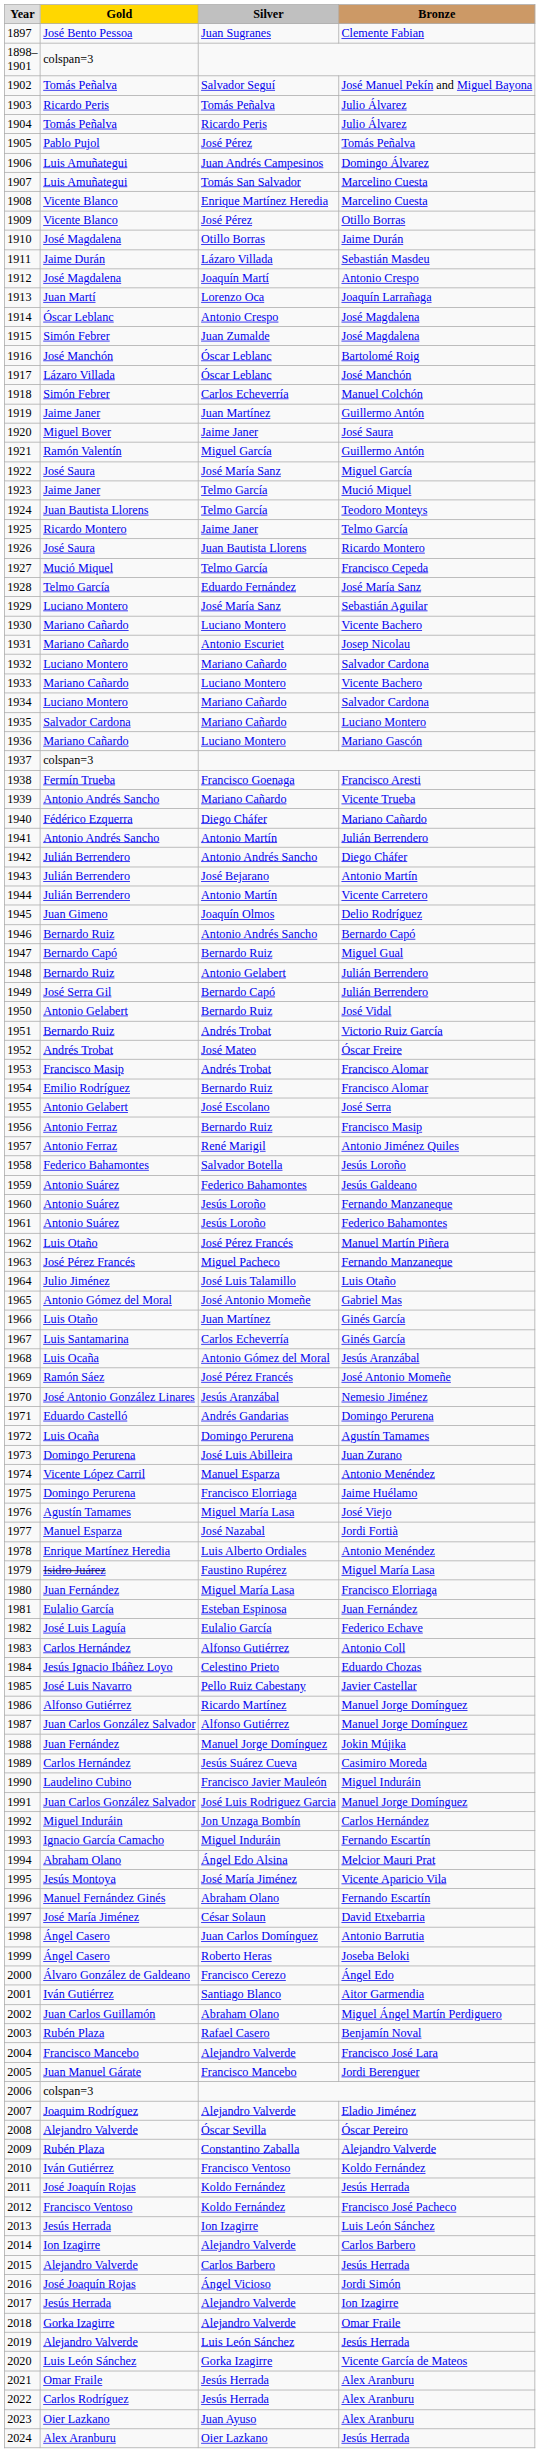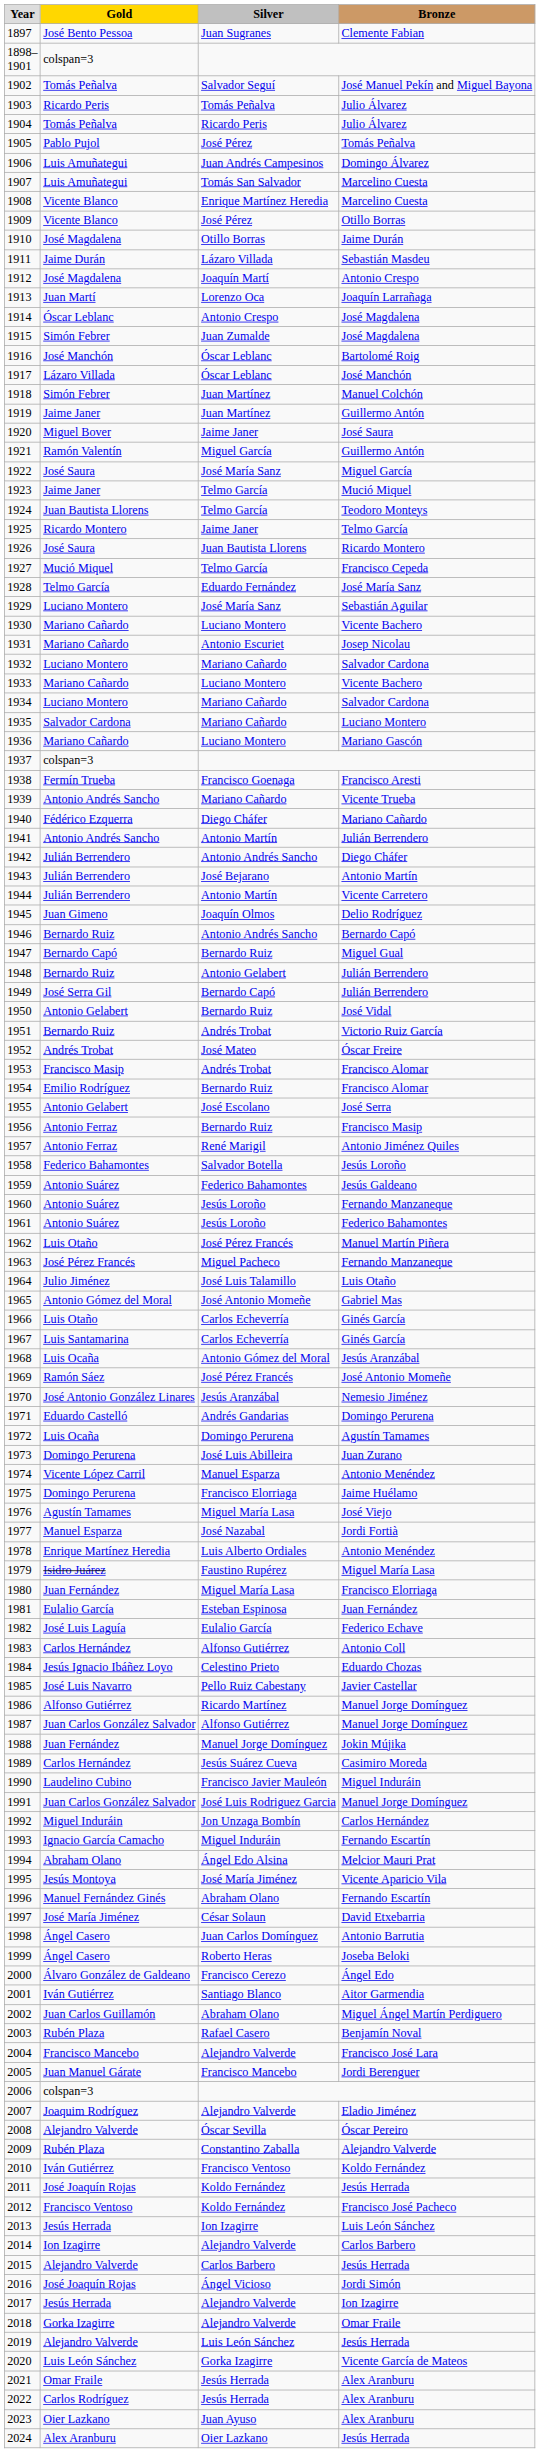1918 | Silver: Carlos Echeverría -> Juan Martínez
1966 | Silver: Juan Martínez -> Carlos Echeverría
